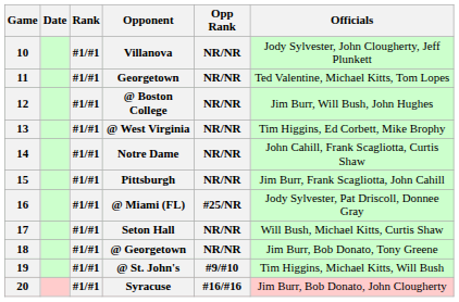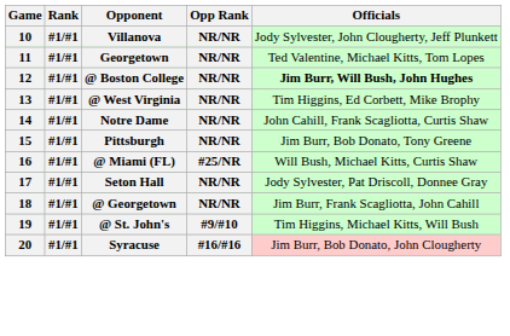- column: Date
@ Boston College | Officials: normal -> bold
Pittsburgh | Officials: Jim Burr, Frank Scagliotta, John Cahill -> Jim Burr, Bob Donato, Tony Greene
@ Miami (FL) | Officials: Jody Sylvester, Pat Driscoll, Donnee Gray -> Will Bush, Michael Kitts, Curtis Shaw
Seton Hall | Officials: Will Bush, Michael Kitts, Curtis Shaw -> Jody Sylvester, Pat Driscoll, Donnee Gray
@ Georgetown | Officials: Jim Burr, Bob Donato, Tony Greene -> Jim Burr, Frank Scagliotta, John Cahill
